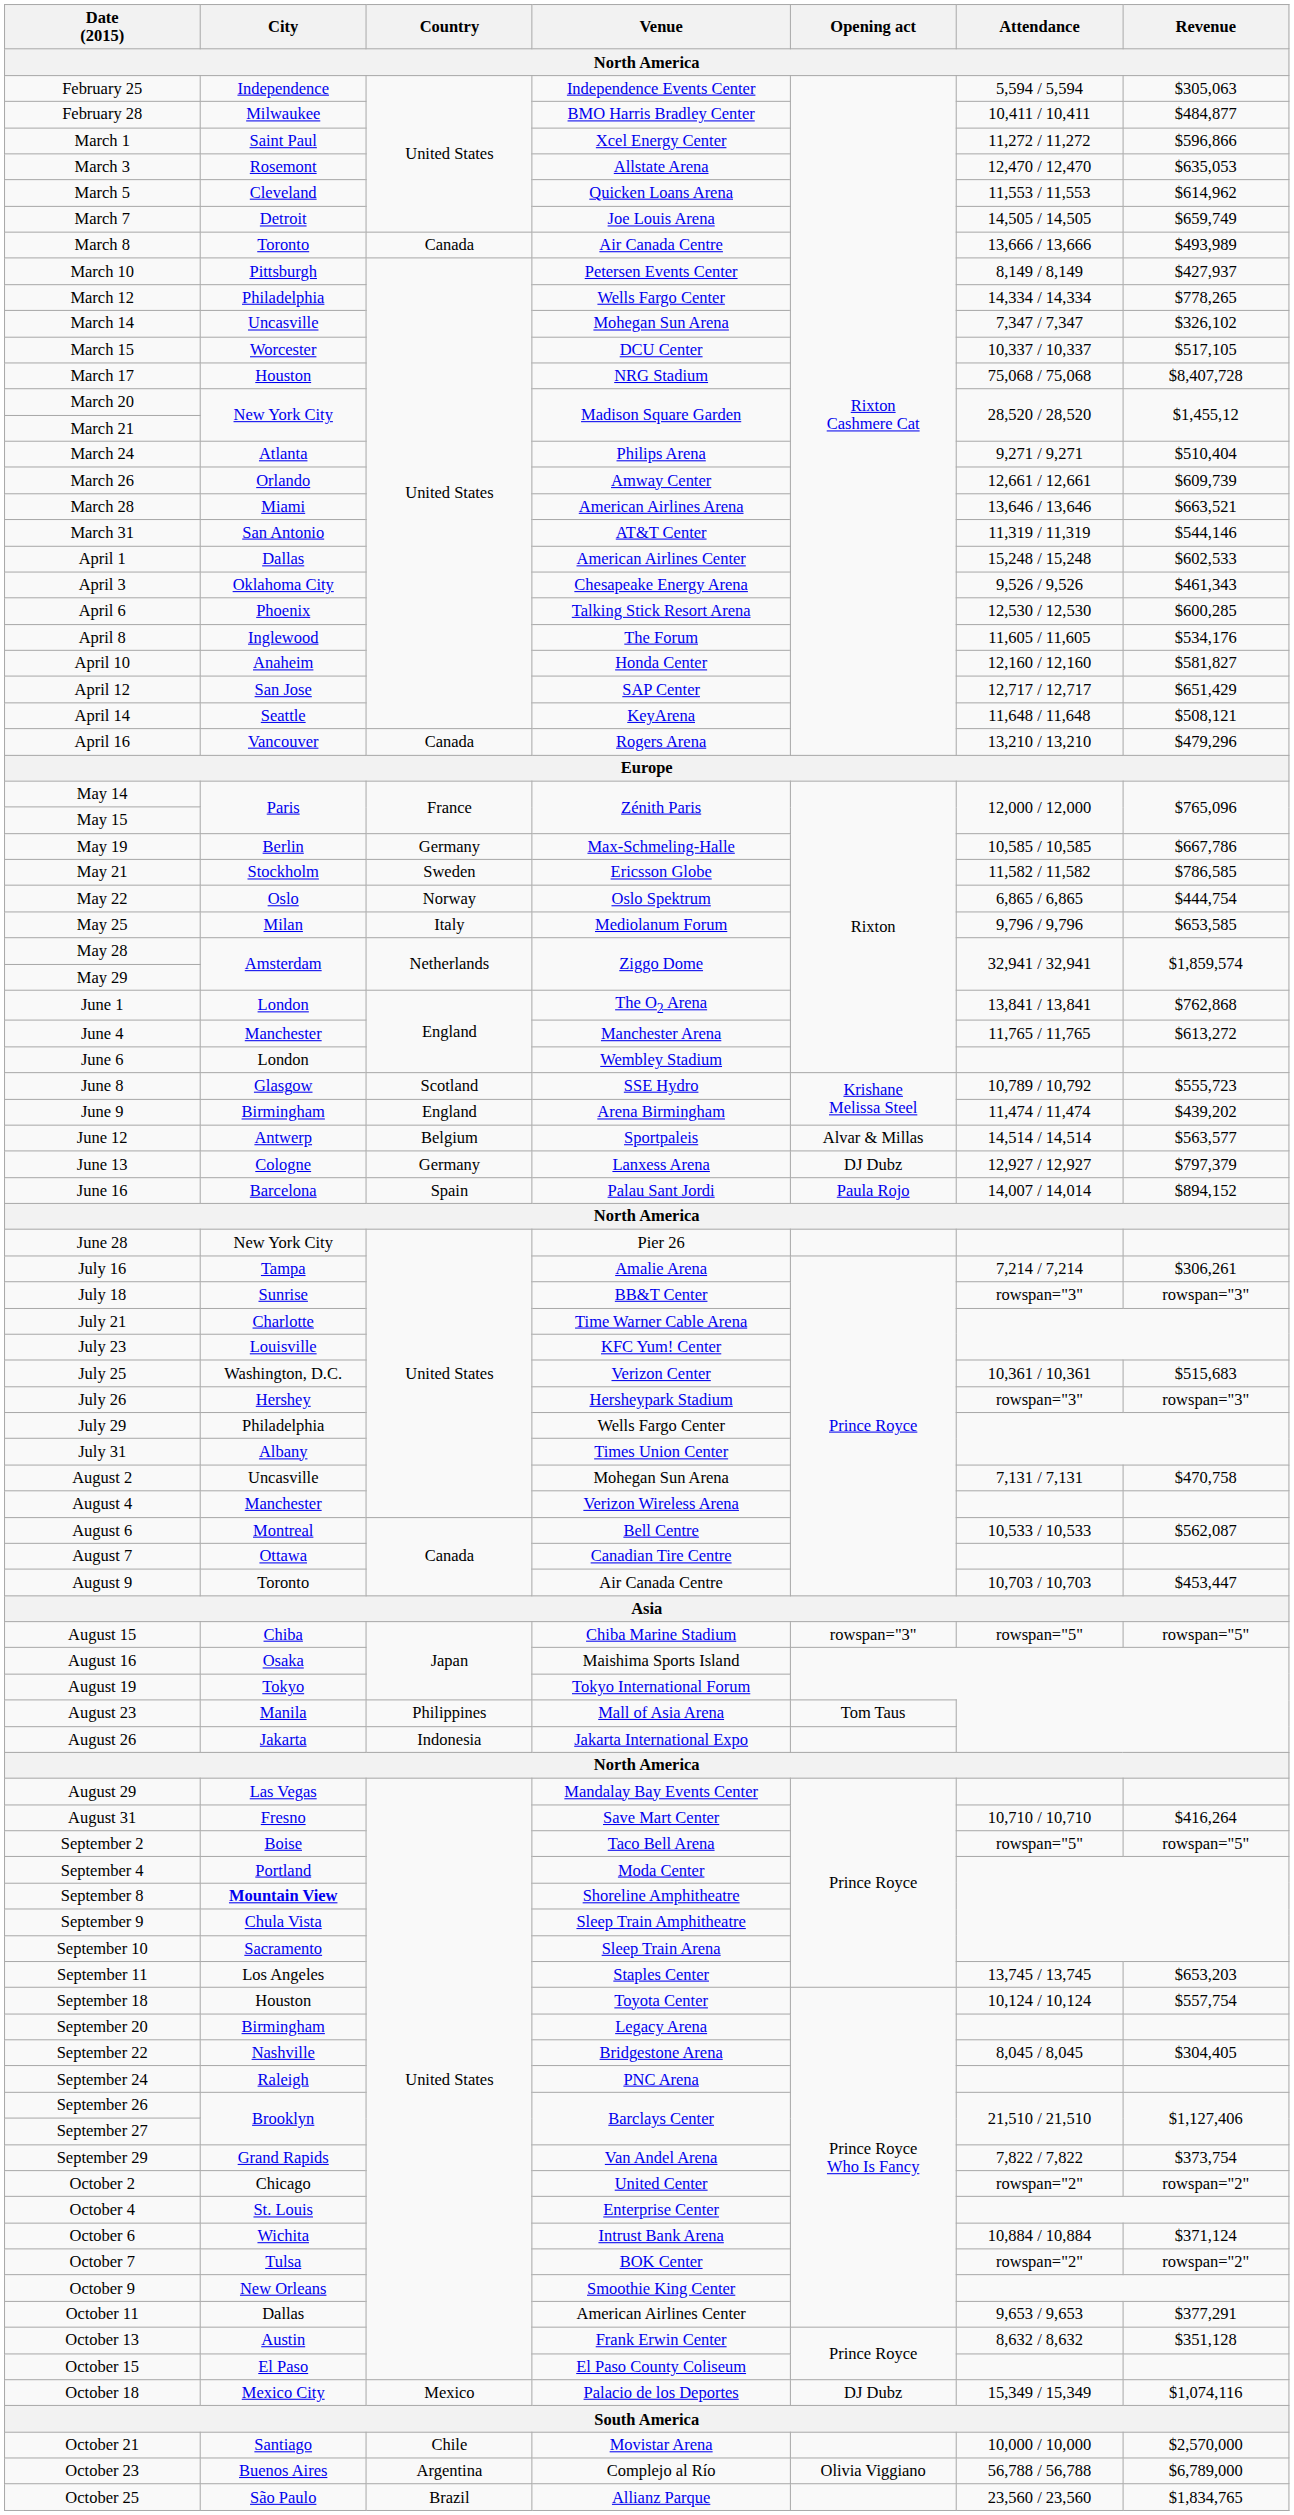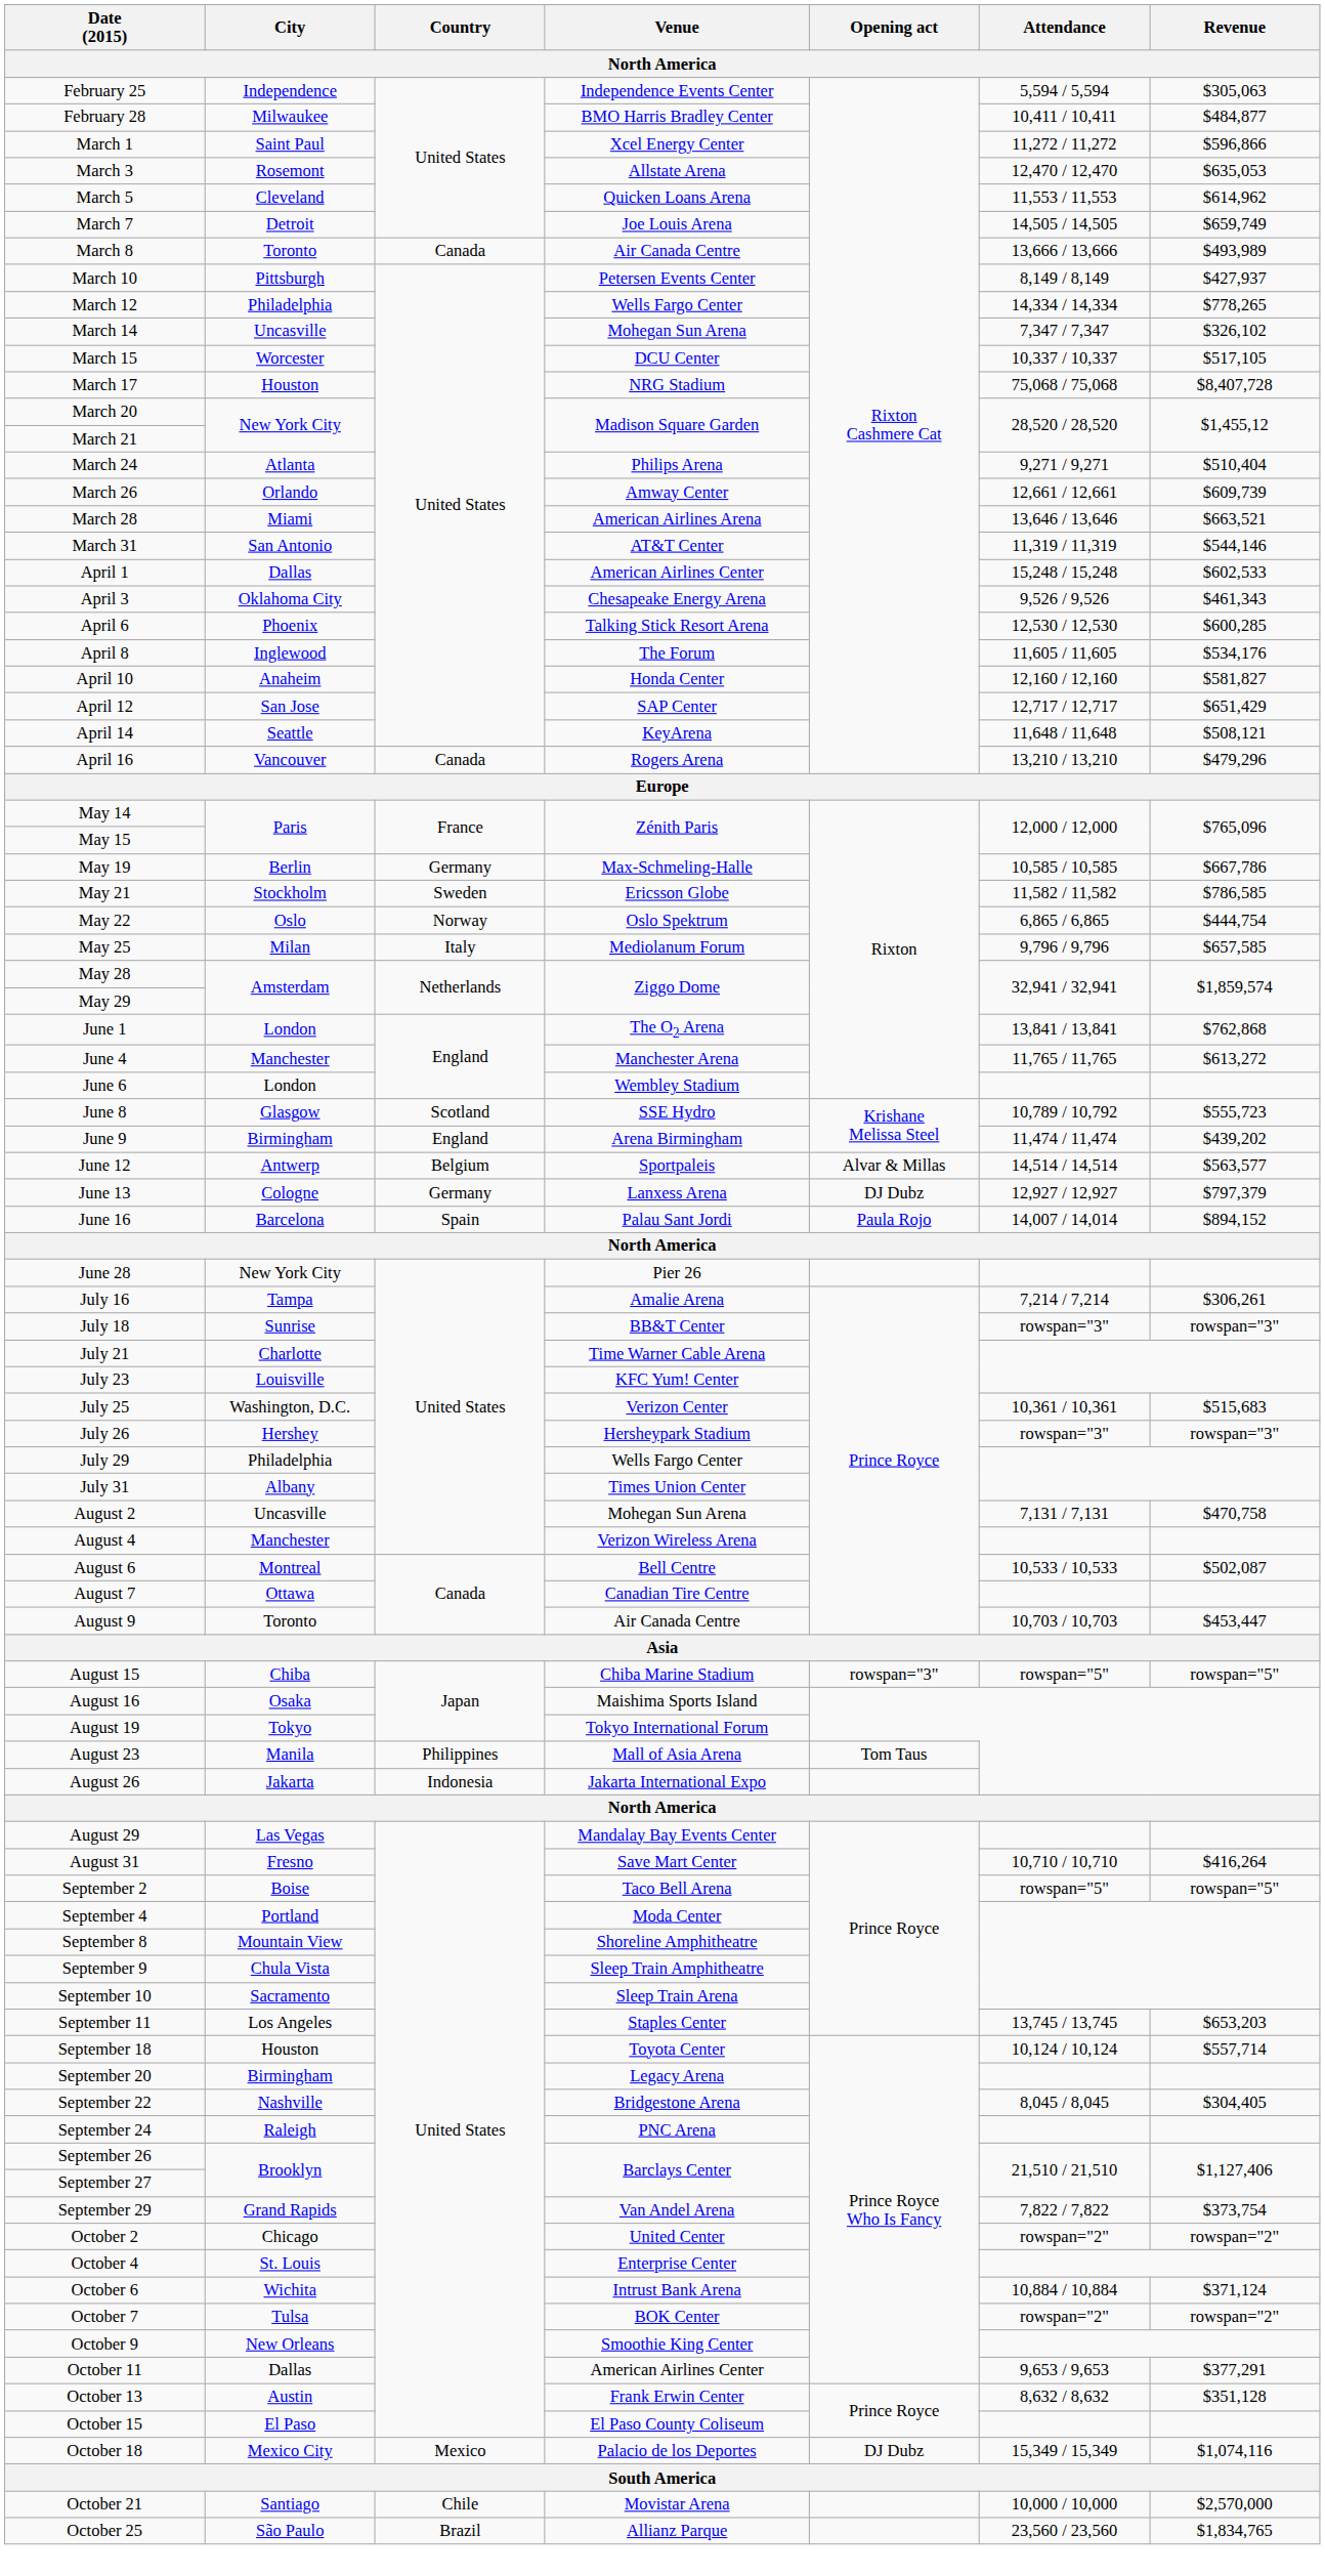May 25 | Revenue: $653,585 -> $657,585
August 6 | Revenue: $562,087 -> $502,087
September 8 | City: bold -> normal
September 18 | Revenue: $557,754 -> $557,714
- row: October 23 | Buenos Aires | Argentina | Complejo al Río | Olivia Viggiano | 56,788 / 56,788 | $6,789,000
